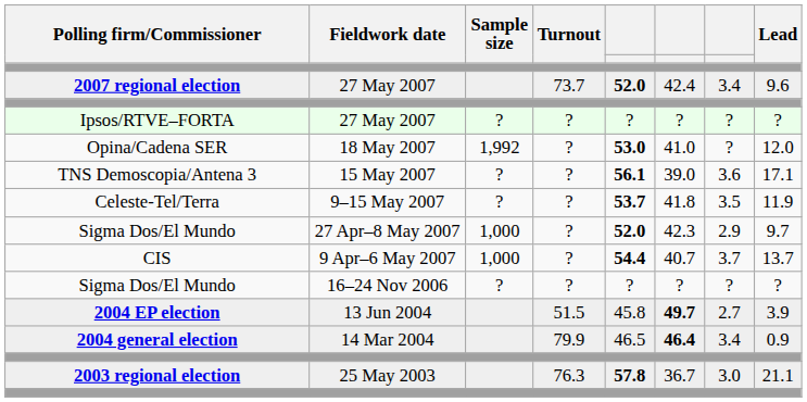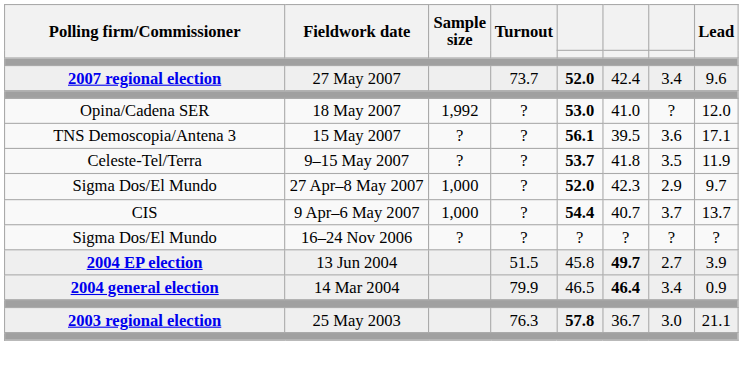- row: Ipsos/RTVE–FORTA | 27 May 2007 | ? | ? | ? | ? | ? | ?
TNS Demoscopia/Antena 3 | column 6: 39.0 -> 39.5
